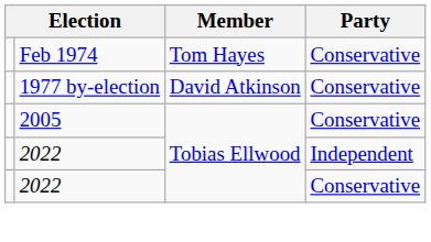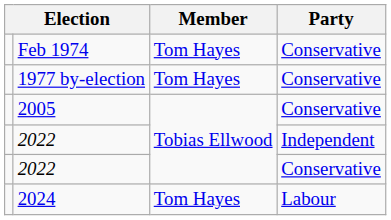1977 by-election | Member: David Atkinson -> Tom Hayes
+ row: 2024 | Tom Hayes | Labour
